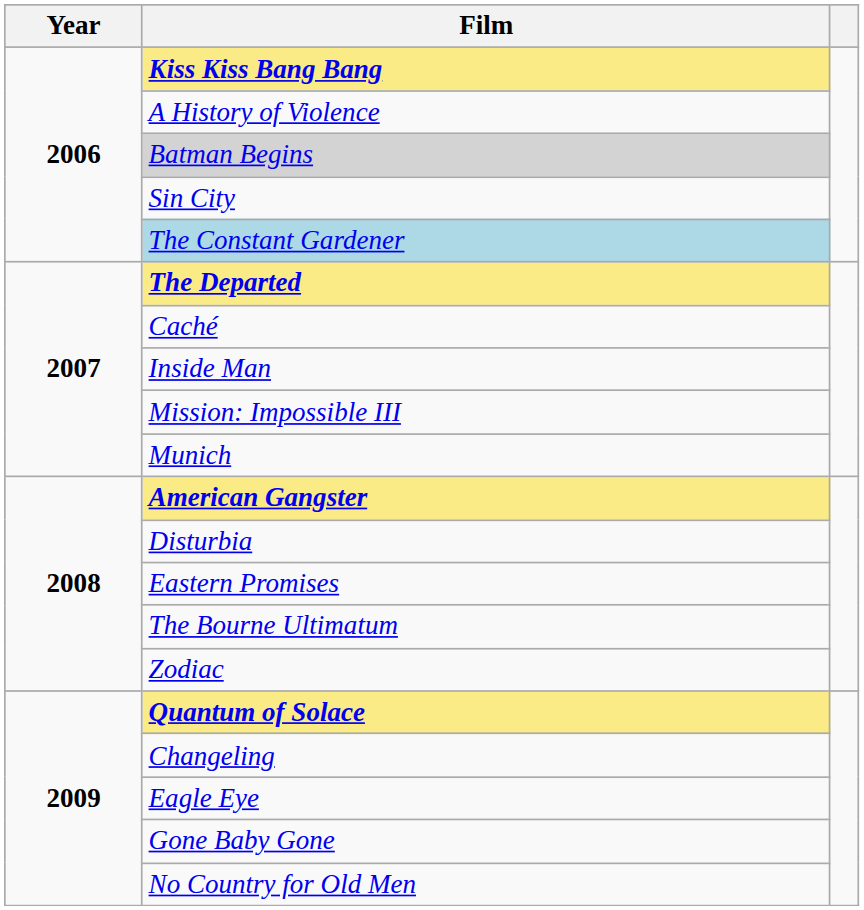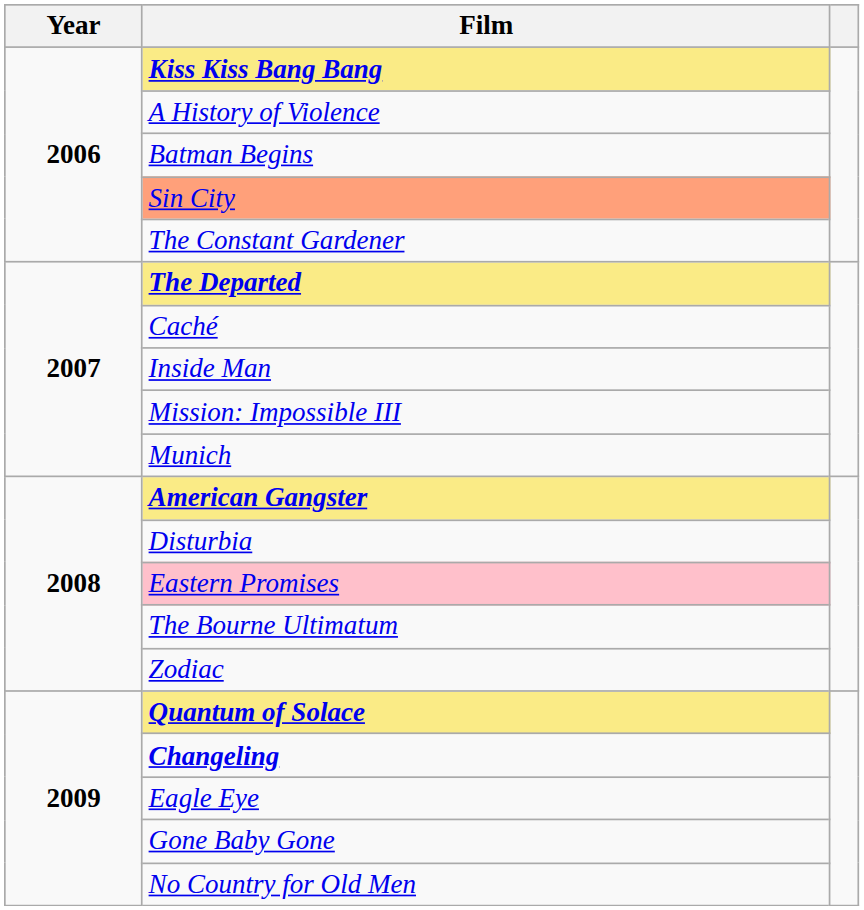Batman Begins | Film: lightgrey background -> no background
Sin City | Film: no background -> lightsalmon background
The Constant Gardener | Film: lightblue background -> no background
Eastern Promises | Film: no background -> pink background
Changeling | Film: normal -> bold
